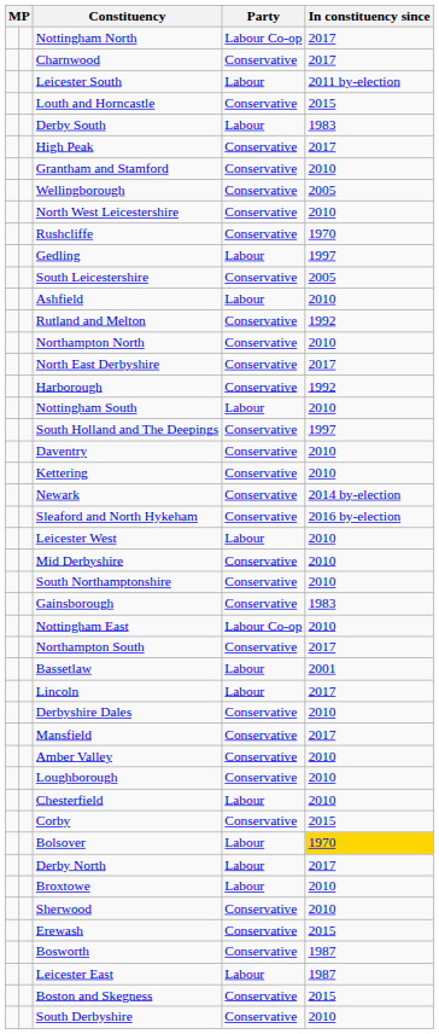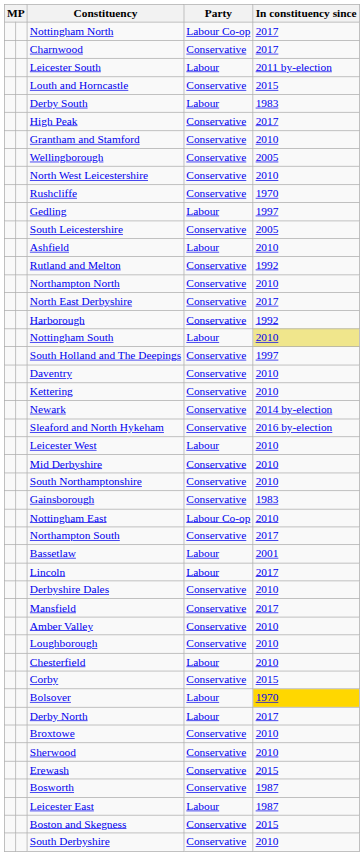Nottingham South | In constituency since: no background -> khaki background
Broxtowe | Party: Labour -> Conservative
